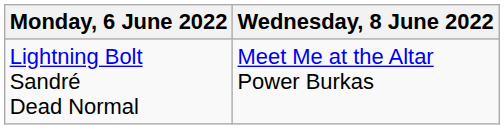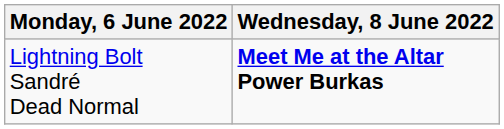Lightning Bolt Sandré Dead Normal | Wednesday, 8 June 2022: normal -> bold
